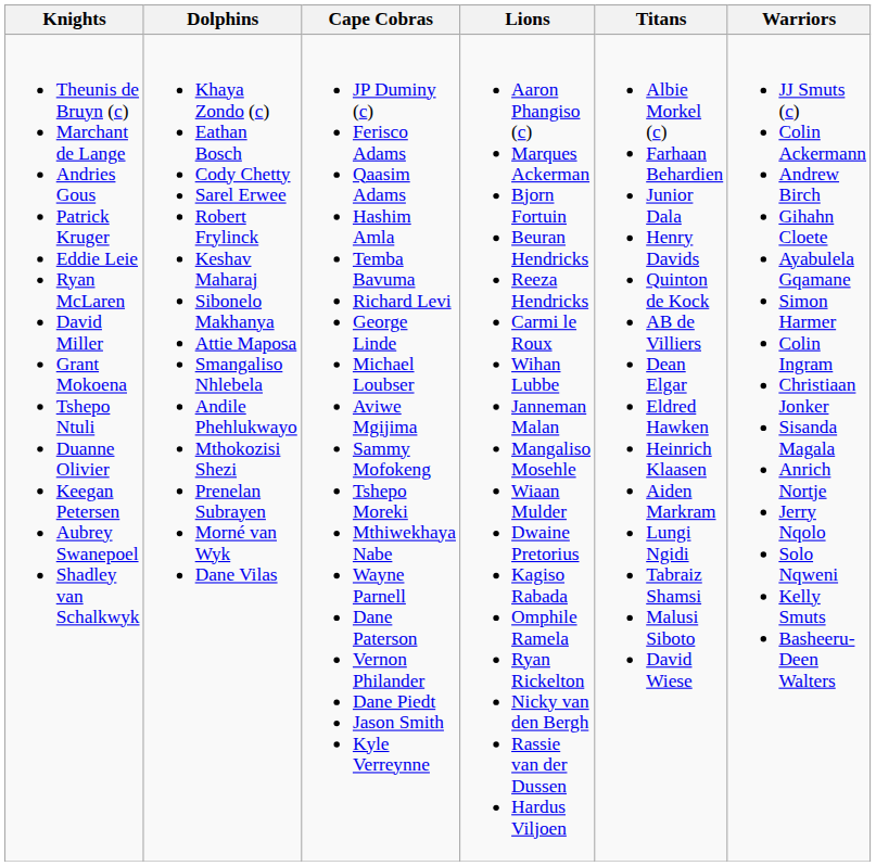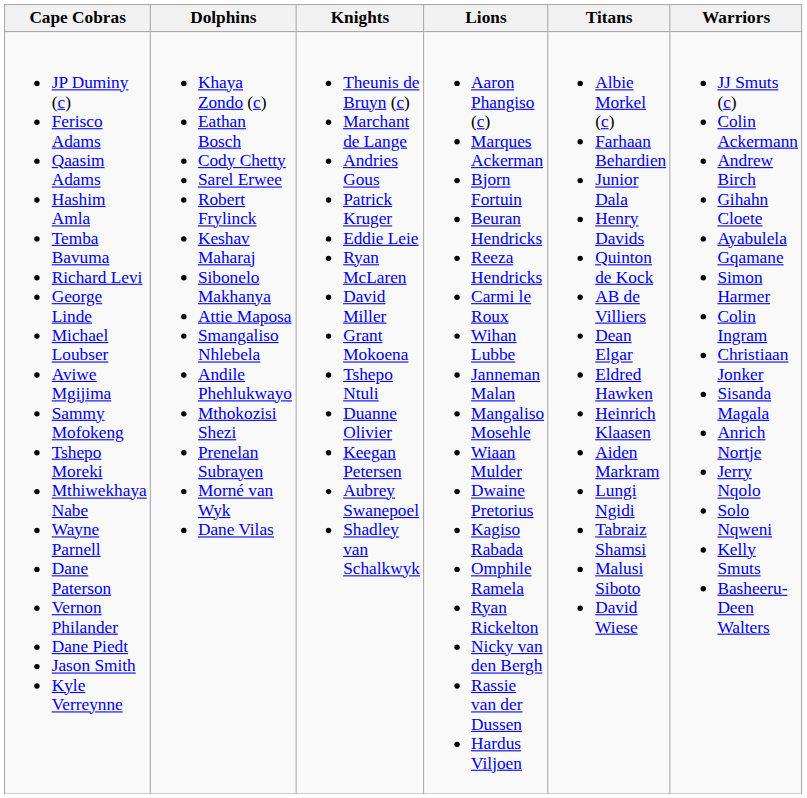columns swapped: Cape Cobras <-> Knights
